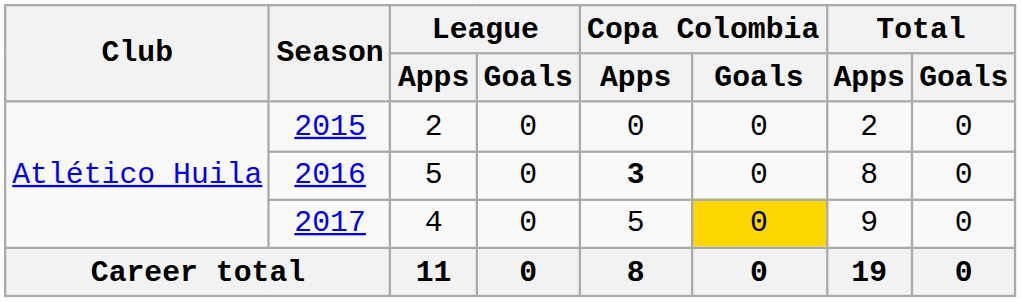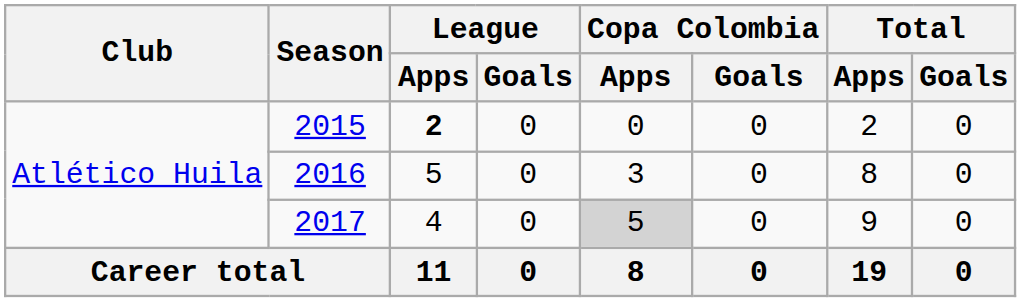2015 | League / Apps: normal -> bold
2016 | Copa Colombia / Apps: bold -> normal
2017 | Copa Colombia / Apps: no background -> lightgrey background
2017 | Copa Colombia / Goals: gold background -> no background
